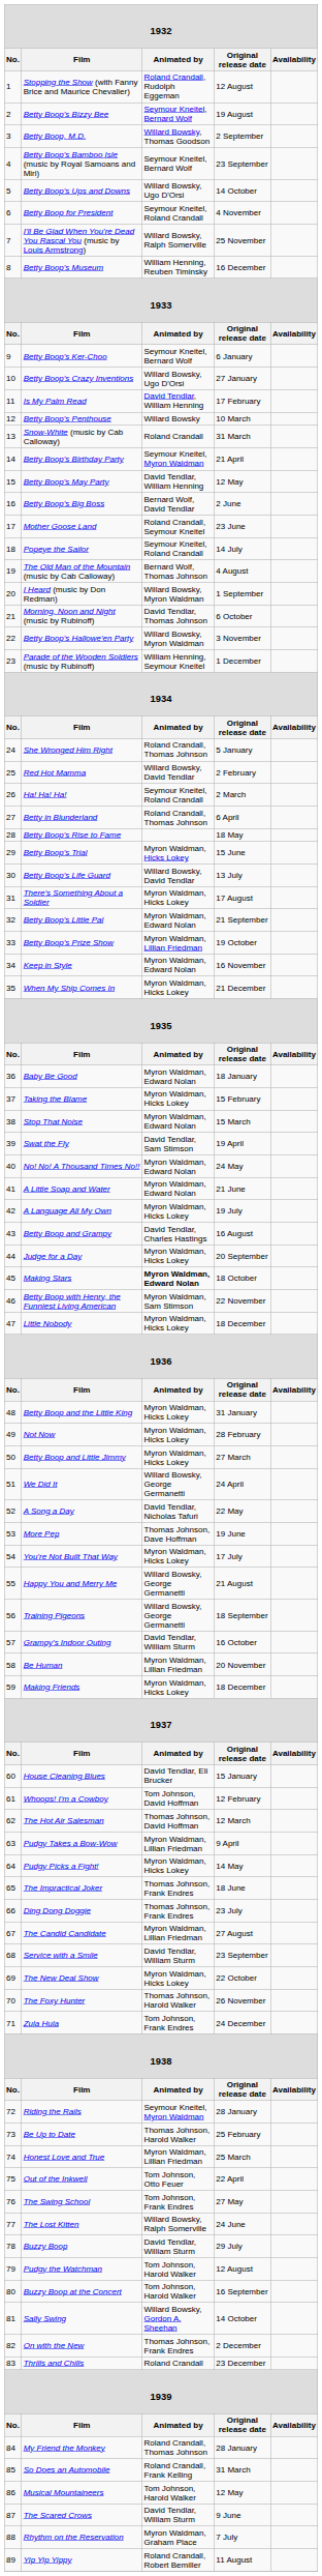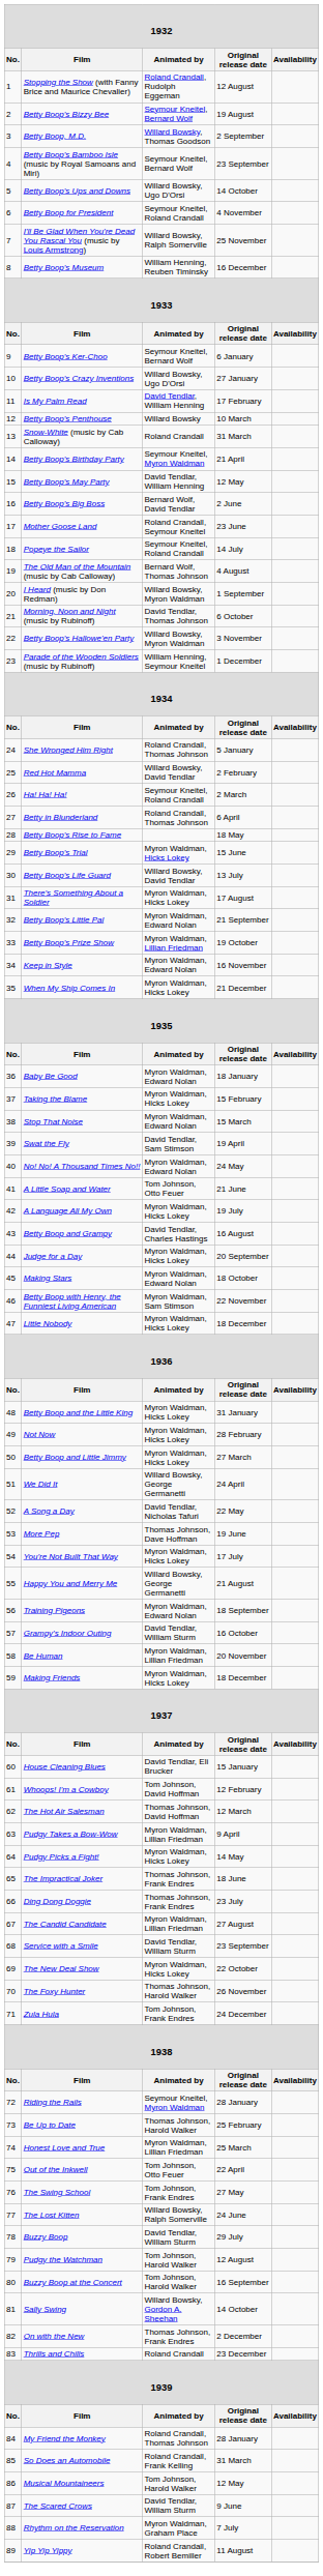A Little Soap and Water | column 3: Myron Waldman, Edward Nolan -> Tom Johnson, Otto Feuer
Making Stars | column 3: bold -> normal
Training Pigeons | column 3: Willard Bowsky, George Germanetti -> Myron Waldman, Edward Nolan
